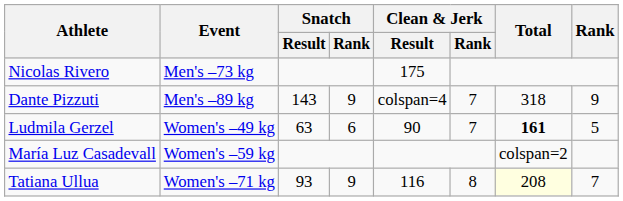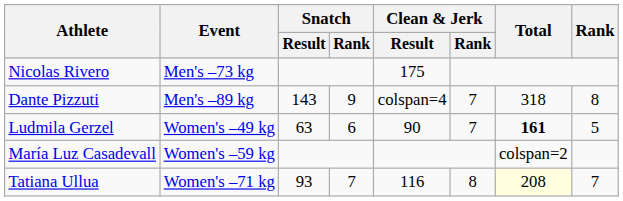Dante Pizzuti | Rank: 9 -> 8
Tatiana Ullua | Snatch / Rank: 9 -> 7
